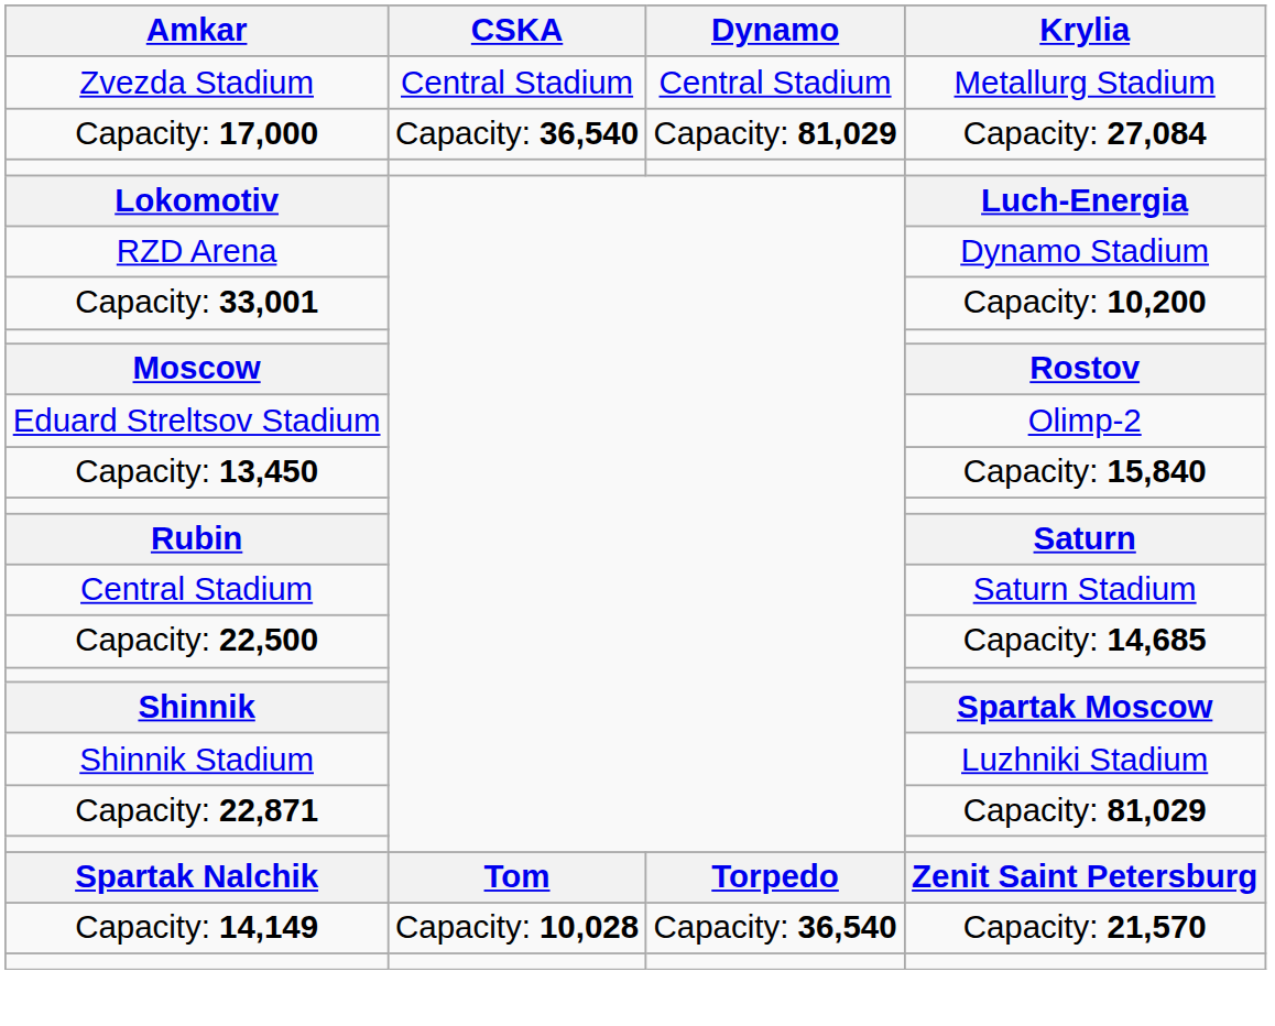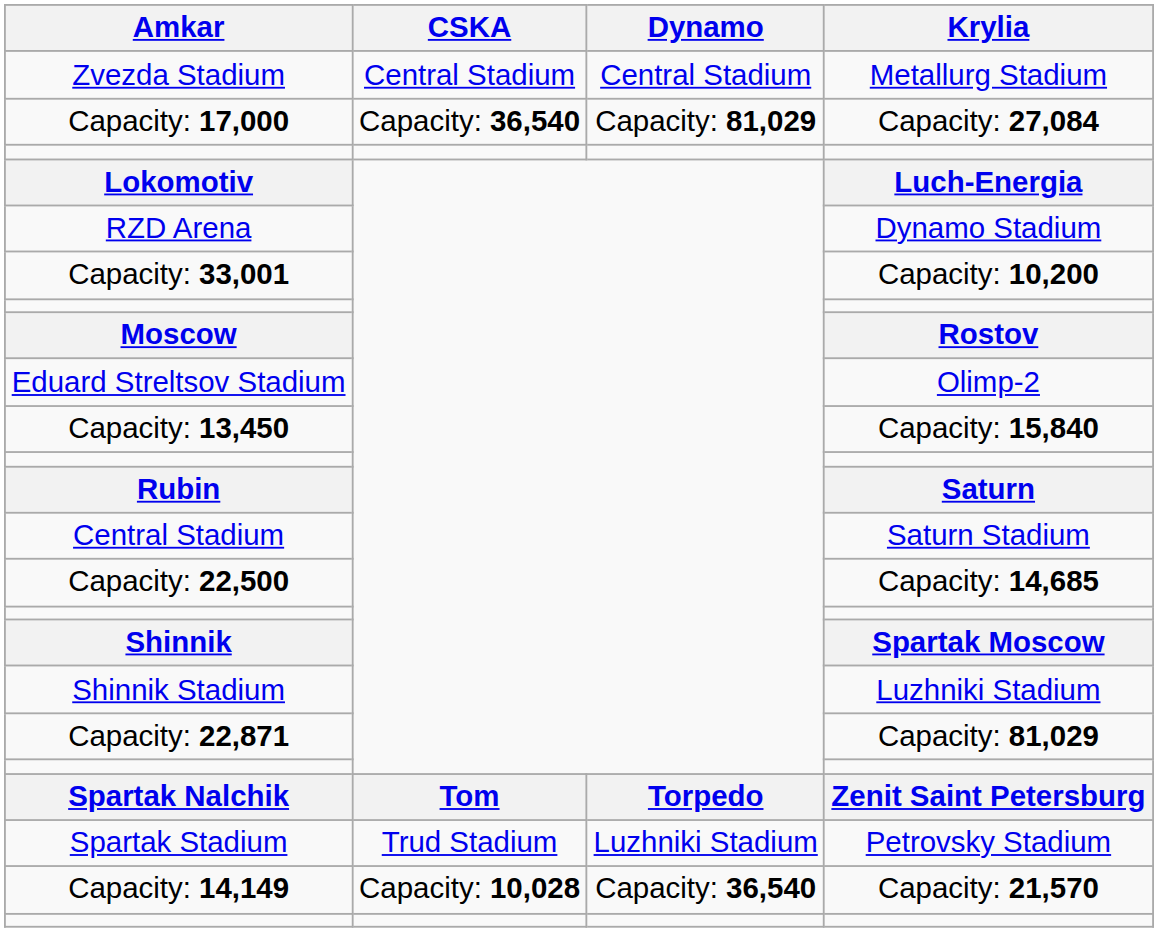+ row: Spartak Stadium | Trud Stadium | Luzhniki Stadium | Petrovsky Stadium
